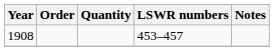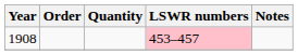1908 | LSWR numbers: no background -> pink background
